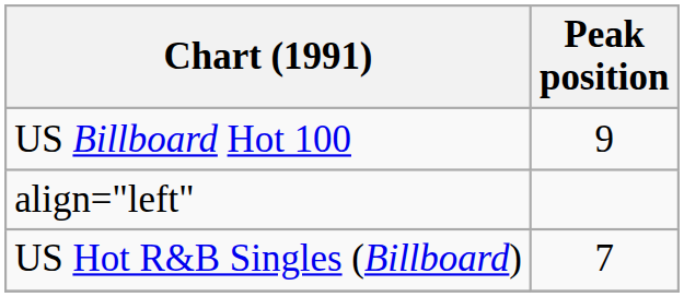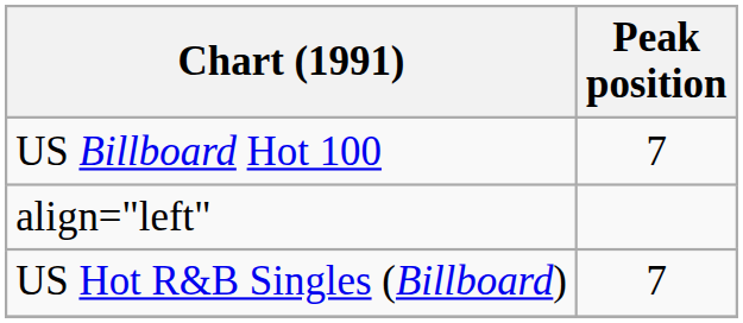US Billboard Hot 100 | Peak position: 9 -> 7
